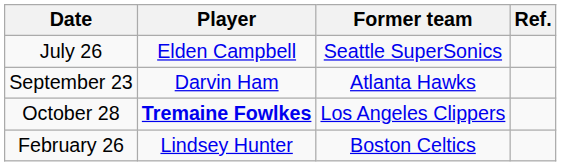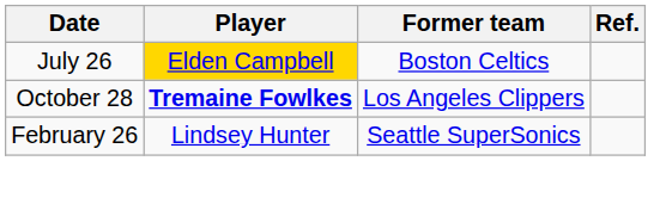July 26 | Player: no background -> gold background
July 26 | Former team: Seattle SuperSonics -> Boston Celtics
- row: September 23 | Darvin Ham | Atlanta Hawks
February 26 | Former team: Boston Celtics -> Seattle SuperSonics
